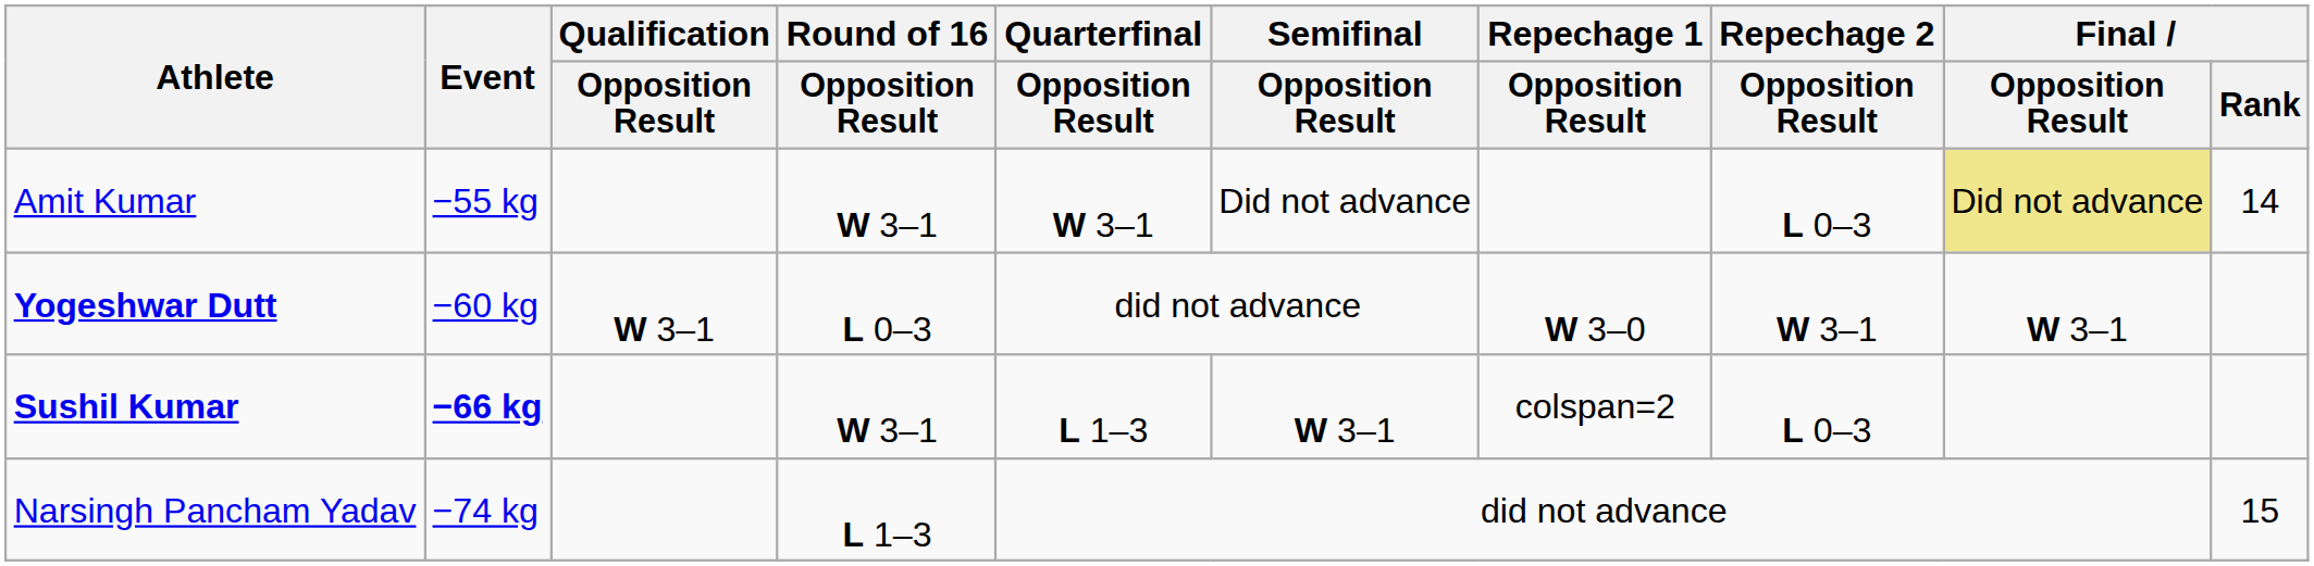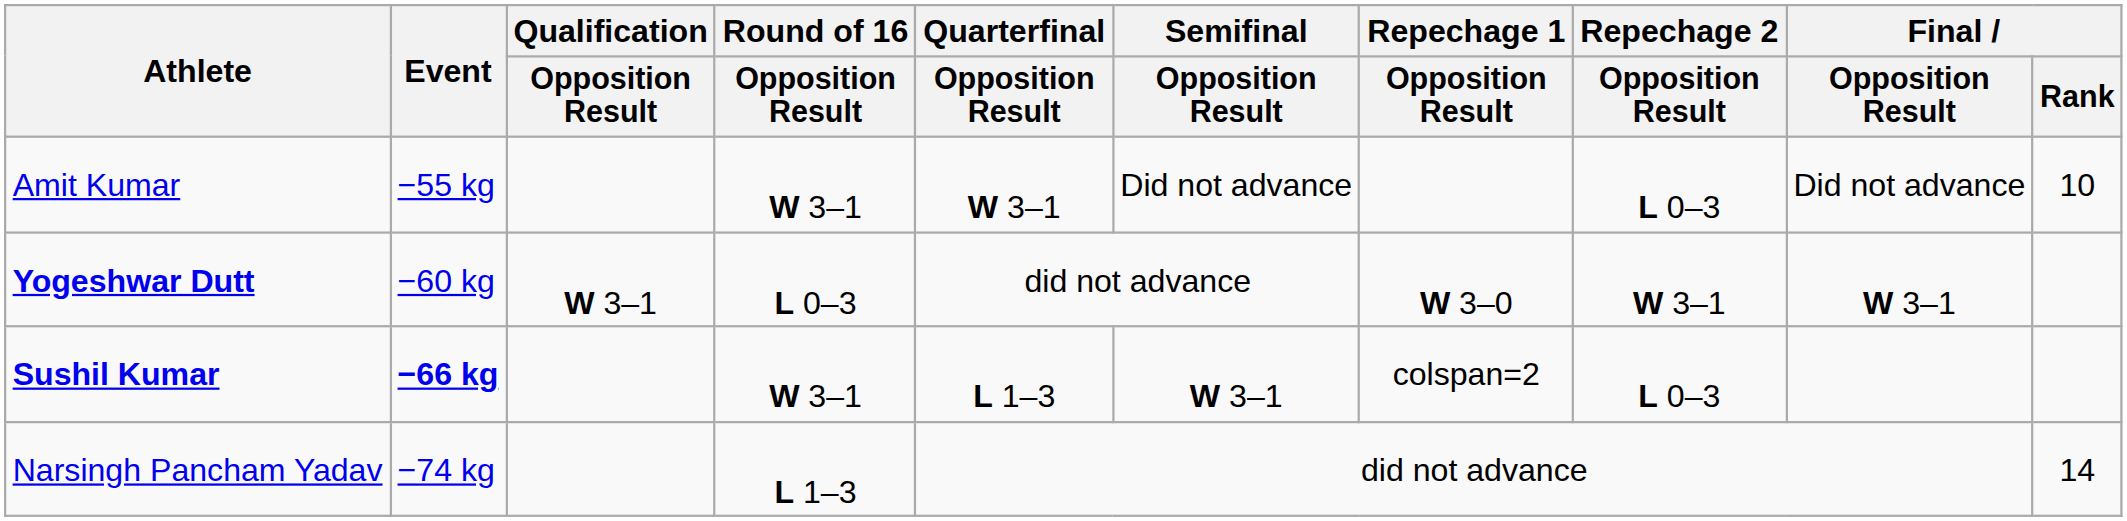Amit Kumar | Final / Opposition Result: khaki background -> no background
Amit Kumar | Final / Rank: 14 -> 10
Narsingh Pancham Yadav | Final / Rank: 15 -> 14
